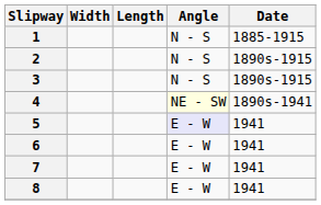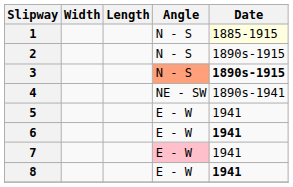1 | Date: no background -> lightyellow background
3 | Angle: no background -> lightsalmon background
3 | Date: normal -> bold
4 | Angle: lightyellow background -> no background
5 | Angle: lavender background -> no background
6 | Date: normal -> bold
7 | Angle: no background -> pink background
8 | Date: normal -> bold
